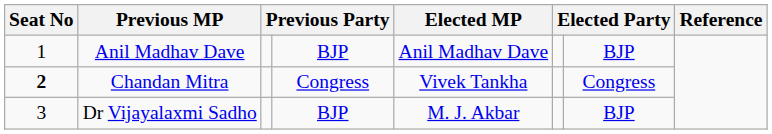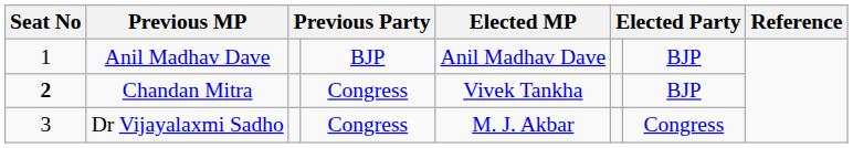Chandan Mitra | column 7: Congress -> BJP
Dr Vijayalaxmi Sadho | column 4: BJP -> Congress
Dr Vijayalaxmi Sadho | column 7: BJP -> Congress
